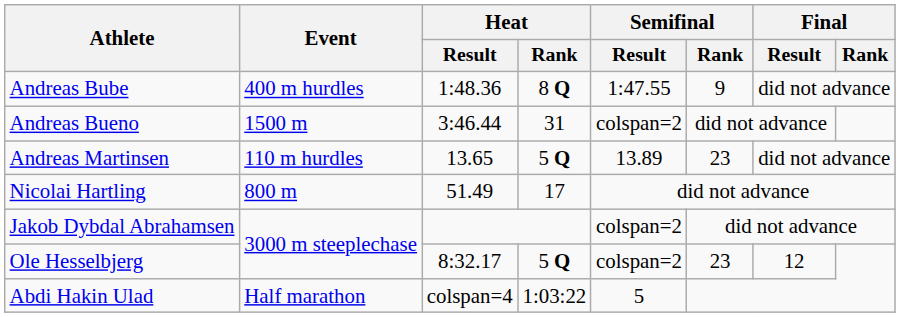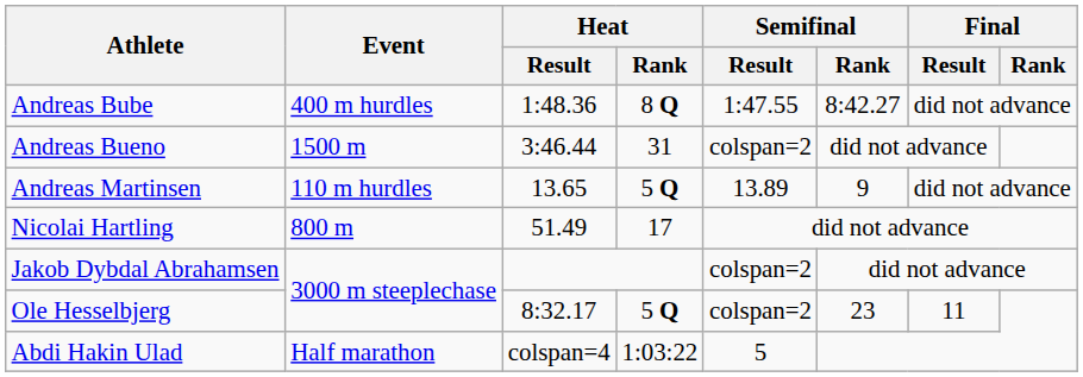Andreas Bube | Semifinal / Rank: 9 -> 8:42.27
Andreas Martinsen | Semifinal / Rank: 23 -> 9
Ole Hesselbjerg | Final / Result: 12 -> 11
